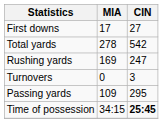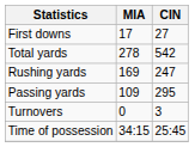rows swapped: Passing yards <-> Turnovers
Time of possession | CIN: bold -> normal
